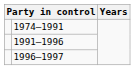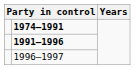1974–1991 | column 2: normal -> bold
1991–1996 | column 2: normal -> bold
